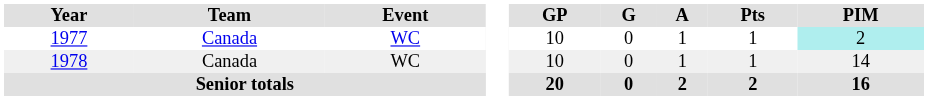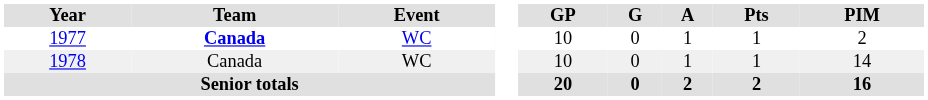1977 | Team: normal -> bold
1977 | PIM: paleturquoise background -> no background
